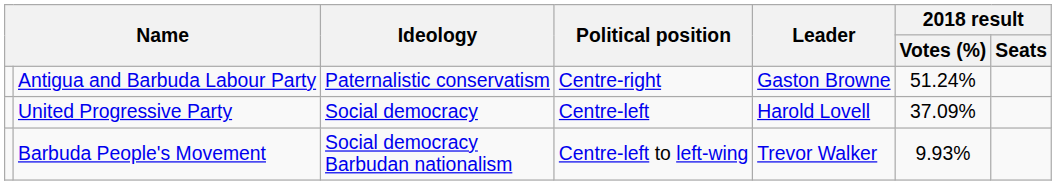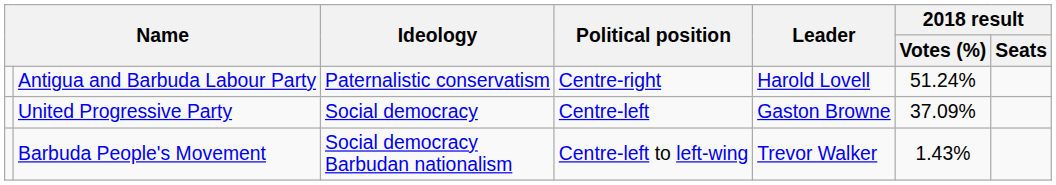Antigua and Barbuda Labour Party | Leader: Gaston Browne -> Harold Lovell
United Progressive Party | Leader: Harold Lovell -> Gaston Browne
Barbuda People's Movement | 2018 result / Votes (%): 9.93% -> 1.43%
